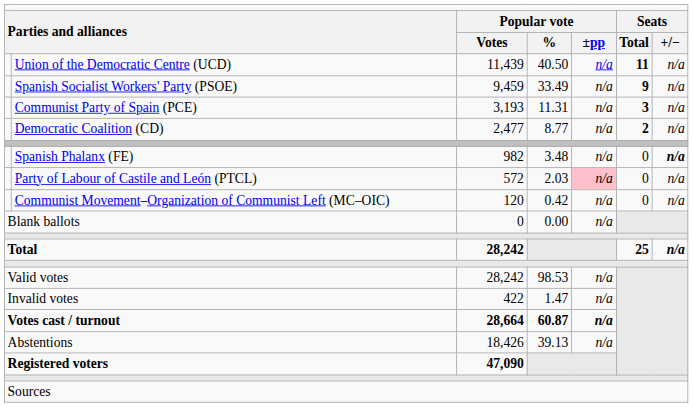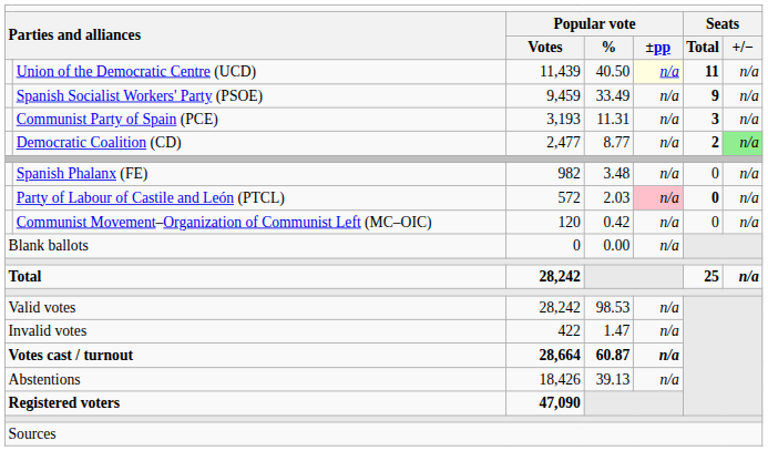Union of the Democratic Centre (UCD) | column 5: no background -> lightyellow background
Democratic Coalition (CD) | column 7: no background -> lightgreen background
Spanish Phalanx (FE) | column 7: bold -> normal
Party of Labour of Castile and León (PTCL) | column 6: normal -> bold
